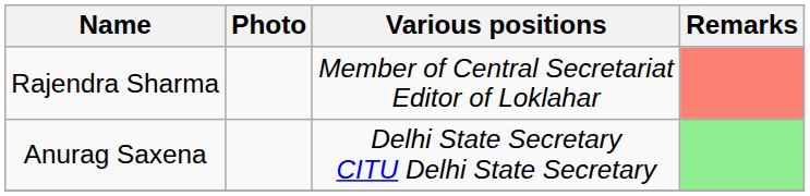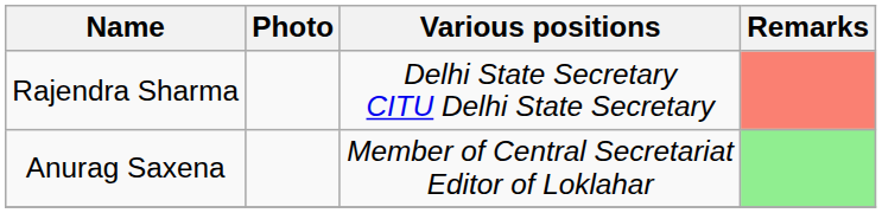Rajendra Sharma | Various positions: Member of Central Secretariat Editor of Loklahar -> Delhi State Secretary CITU Delhi State Secretary
Anurag Saxena | Various positions: Delhi State Secretary CITU Delhi State Secretary -> Member of Central Secretariat Editor of Loklahar
